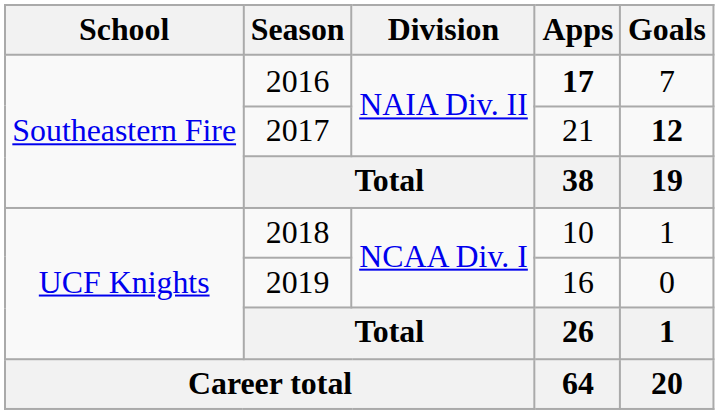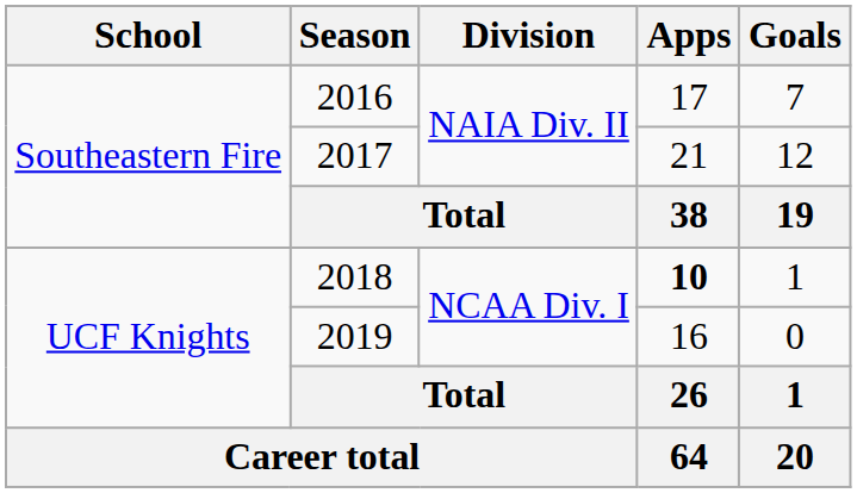2016 | Apps: bold -> normal
2017 | Goals: bold -> normal
2018 | Apps: normal -> bold
